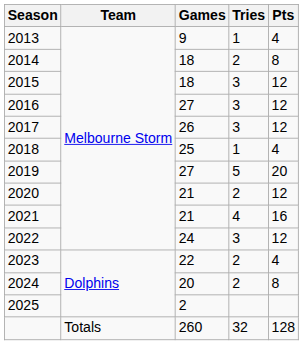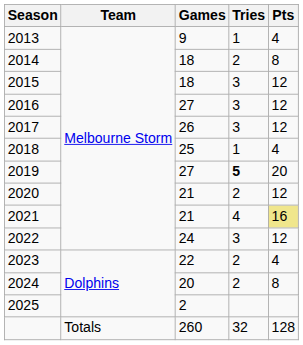2019 | Tries: normal -> bold
2021 | Pts: no background -> khaki background
